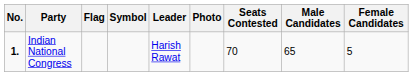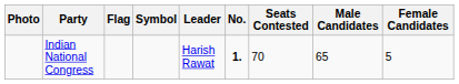columns swapped: No. <-> Photo
